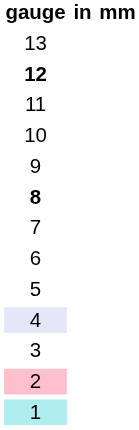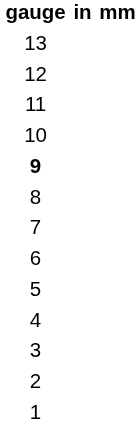12 | gauge: bold -> normal
9 | gauge: normal -> bold
8 | gauge: bold -> normal
4 | gauge: lavender background -> no background
2 | gauge: pink background -> no background
1 | gauge: paleturquoise background -> no background
